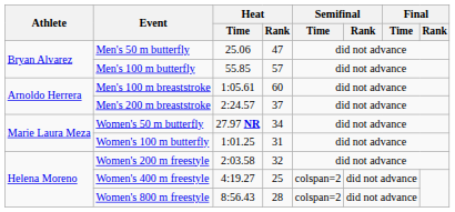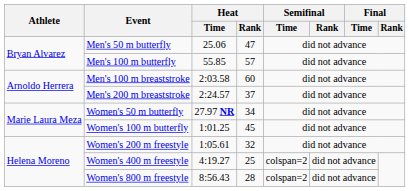Men's 100 m breaststroke | Heat / Time: 1:05.61 -> 2:03.58
Women's 100 m butterfly | Heat / Rank: 31 -> 45
Women's 200 m freestyle | Heat / Time: 2:03.58 -> 1:05.61
